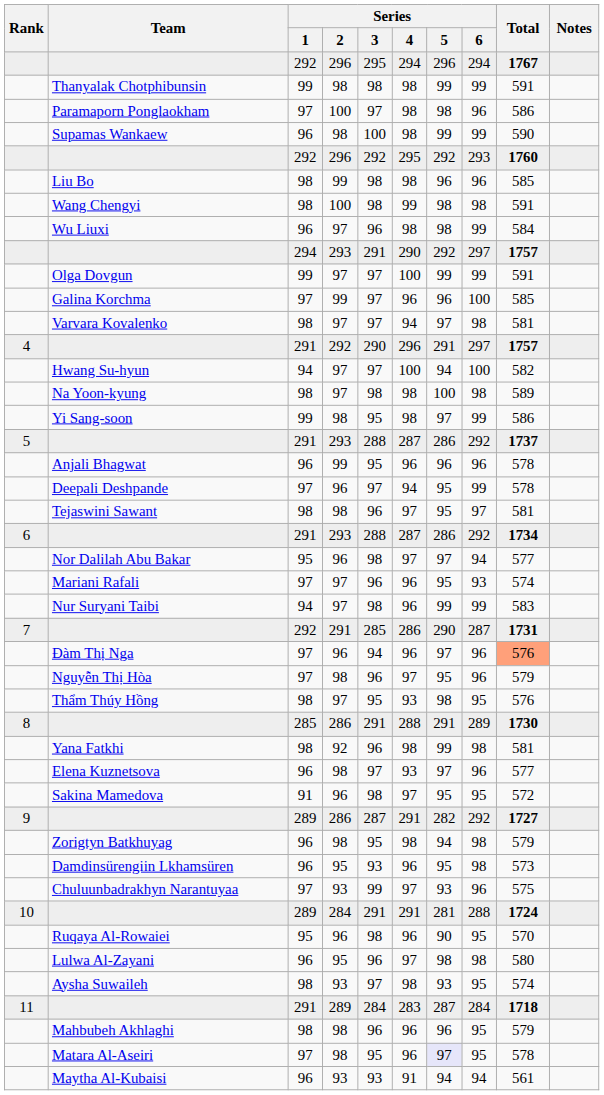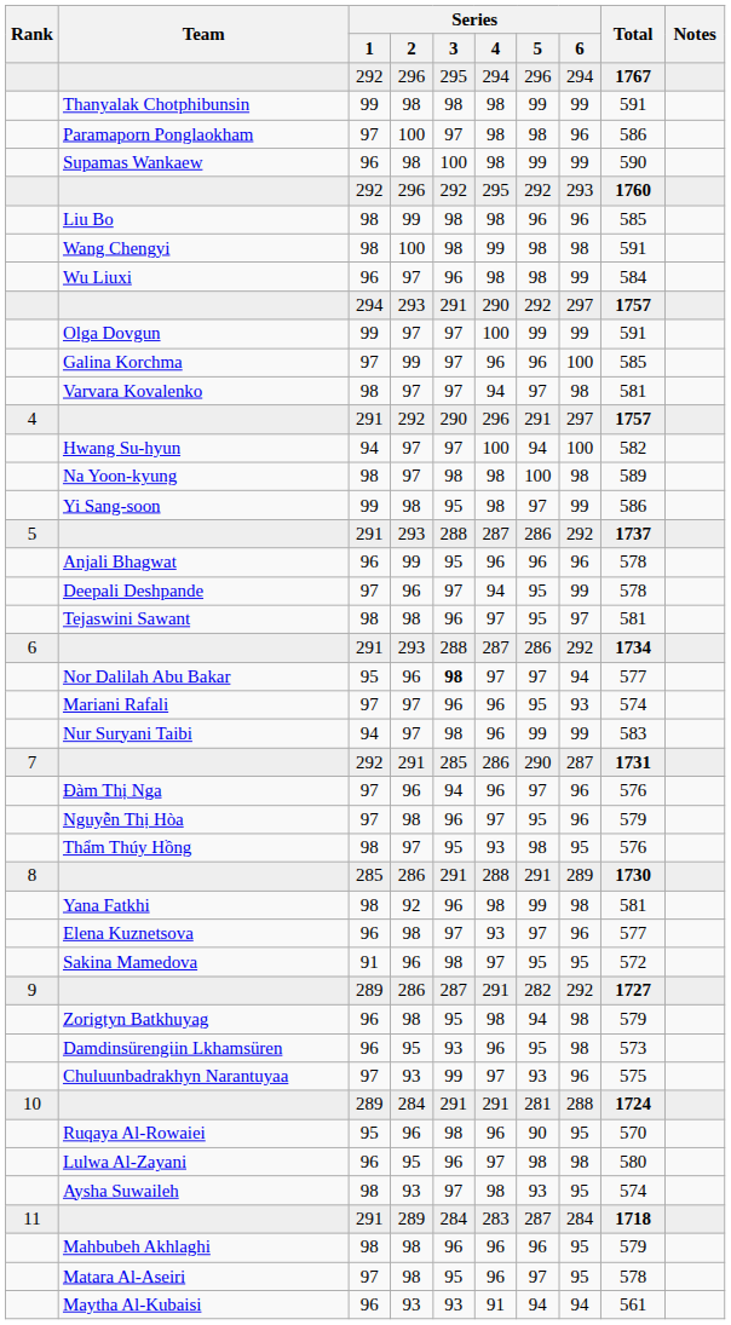Nor Dalilah Abu Bakar | Series / 3: normal -> bold
Đàm Thị Nga | Total: lightsalmon background -> no background
Matara Al-Aseiri | Series / 5: lavender background -> no background
